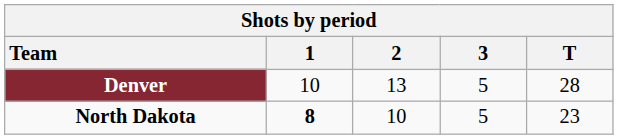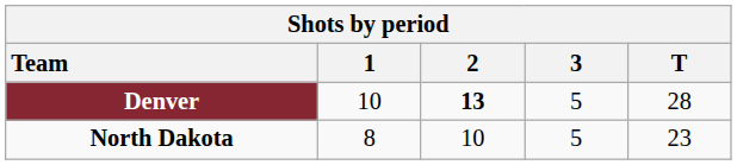Denver | 2: normal -> bold
North Dakota | 1: bold -> normal
